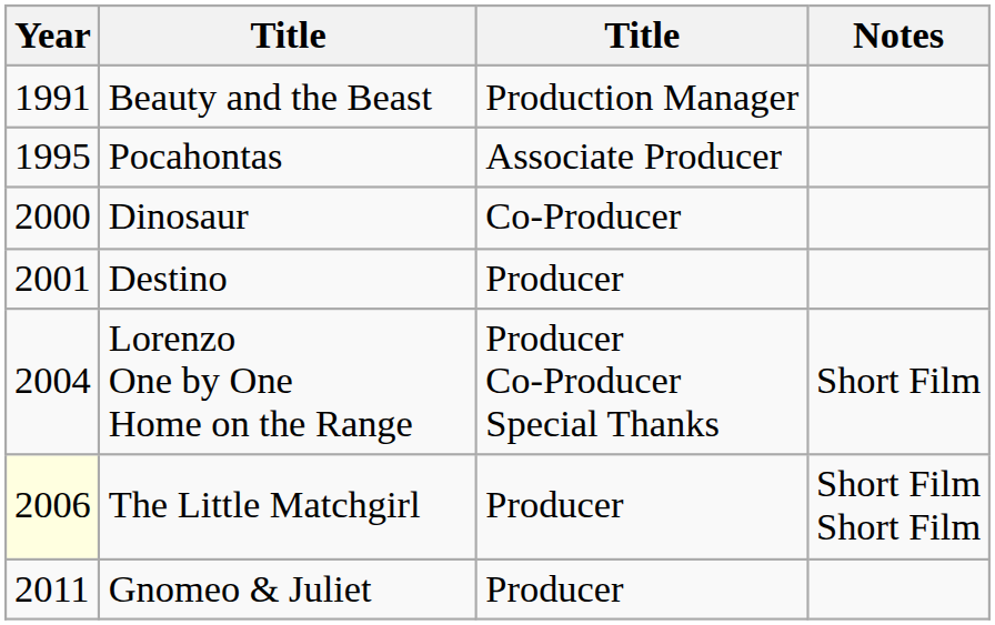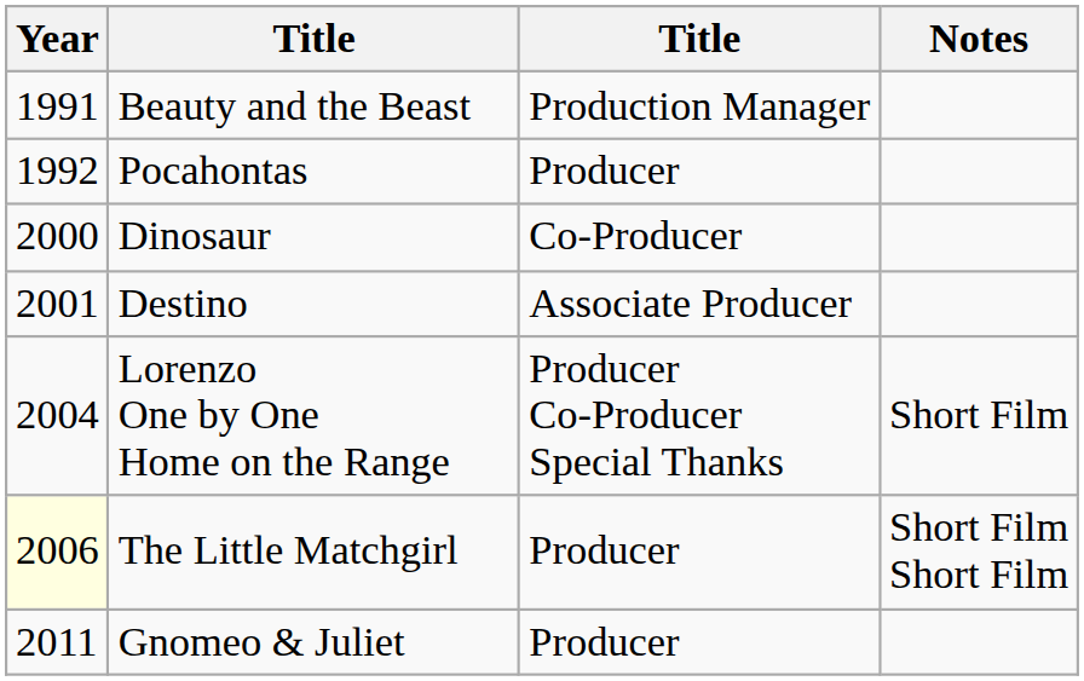Pocahontas | Year: 1995 -> 1992
Pocahontas | column 3: Associate Producer -> Producer
Destino | column 3: Producer -> Associate Producer
